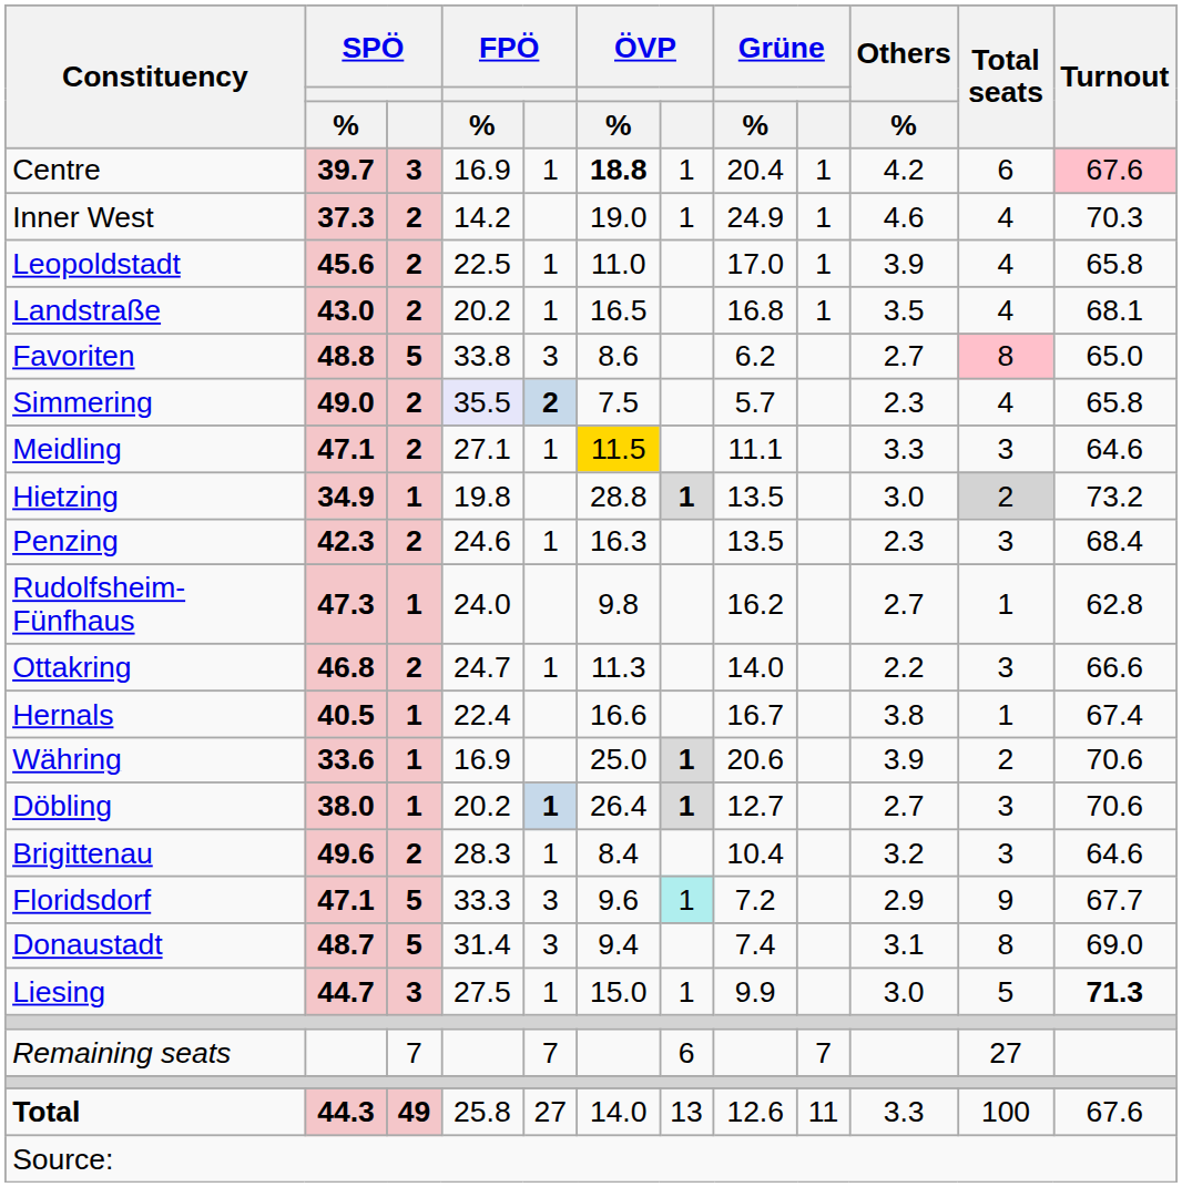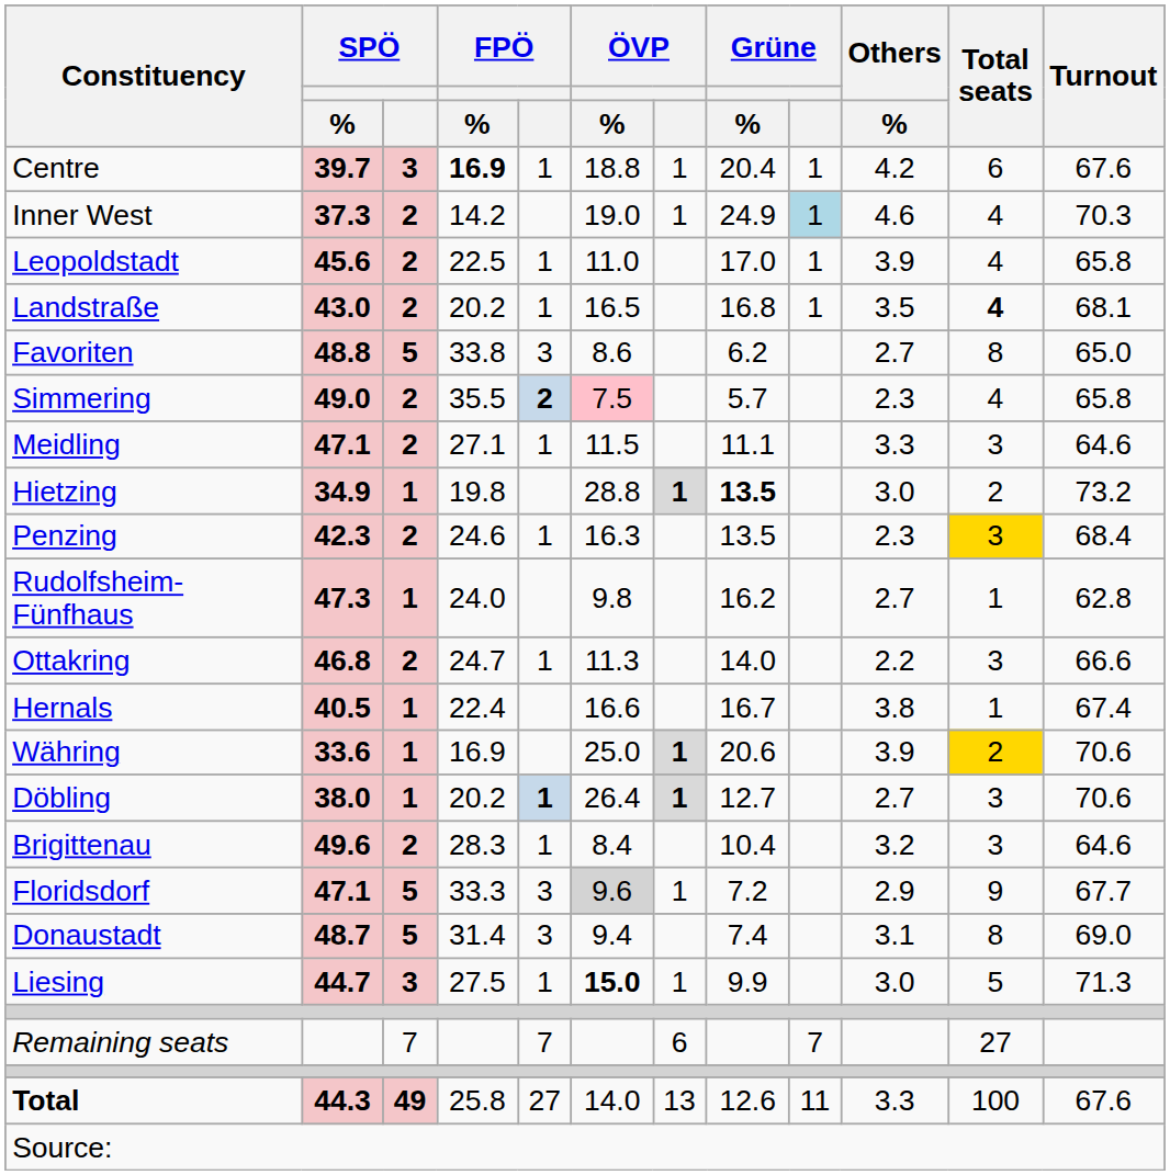Centre | FPÖ / %: normal -> bold
Centre | ÖVP / %: bold -> normal
Centre | Turnout: pink background -> no background
Inner West | Grüne: no background -> lightblue background
Landstraße | Total seats: normal -> bold
Favoriten | Total seats: pink background -> no background
Simmering | FPÖ / %: lavender background -> no background
Simmering | ÖVP / %: no background -> pink background
Meidling | ÖVP / %: gold background -> no background
Hietzing | Grüne / %: normal -> bold
Hietzing | Total seats: lightgrey background -> no background
Penzing | Total seats: no background -> gold background
Währing | Total seats: no background -> gold background
Floridsdorf | ÖVP / %: no background -> lightgrey background
Floridsdorf | ÖVP: paleturquoise background -> no background
Liesing | ÖVP / %: normal -> bold
Liesing | Turnout: bold -> normal
